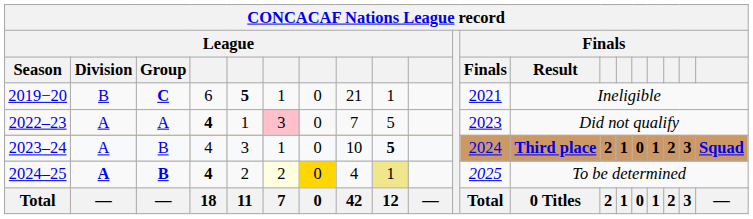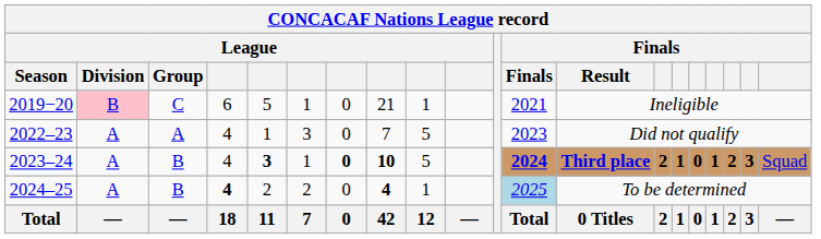2019−20 | League / Division: no background -> pink background
2019−20 | League / Group: bold -> normal
2019−20 | column 5: bold -> normal
2022–23 | column 4: bold -> normal
2022–23 | column 6: pink background -> no background
2023–24 | column 5: normal -> bold
2023–24 | column 7: normal -> bold
2023–24 | column 8: normal -> bold
2023–24 | column 9: bold -> normal
2023–24 | column 12: normal -> bold
2023–24 | column 20: bold -> normal
2024–25 | League / Division: bold -> normal
2024–25 | League / Group: bold -> normal
2024–25 | column 6: lightyellow background -> no background
2024–25 | column 7: gold background -> no background
2024–25 | column 8: normal -> bold
2024–25 | column 9: khaki background -> no background
2024–25 | column 12: no background -> lightblue background
